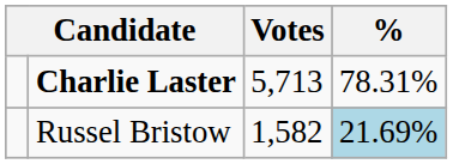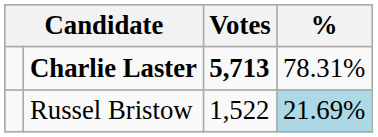Charlie Laster | Votes: normal -> bold
Russel Bristow | Votes: 1,582 -> 1,522
